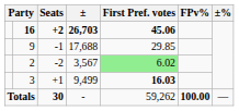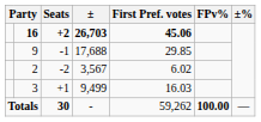2 | First Pref. votes: lightgreen background -> no background
3 | First Pref. votes: bold -> normal
